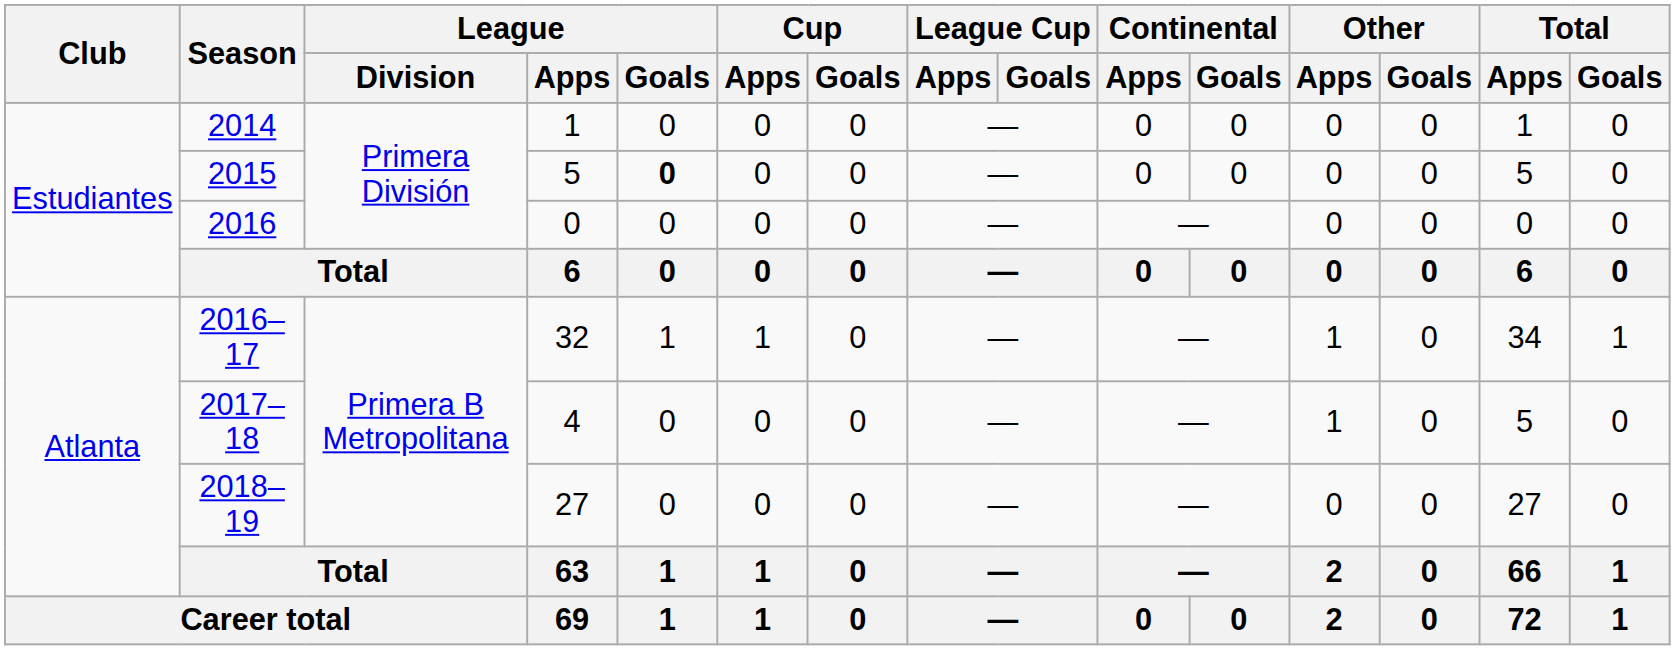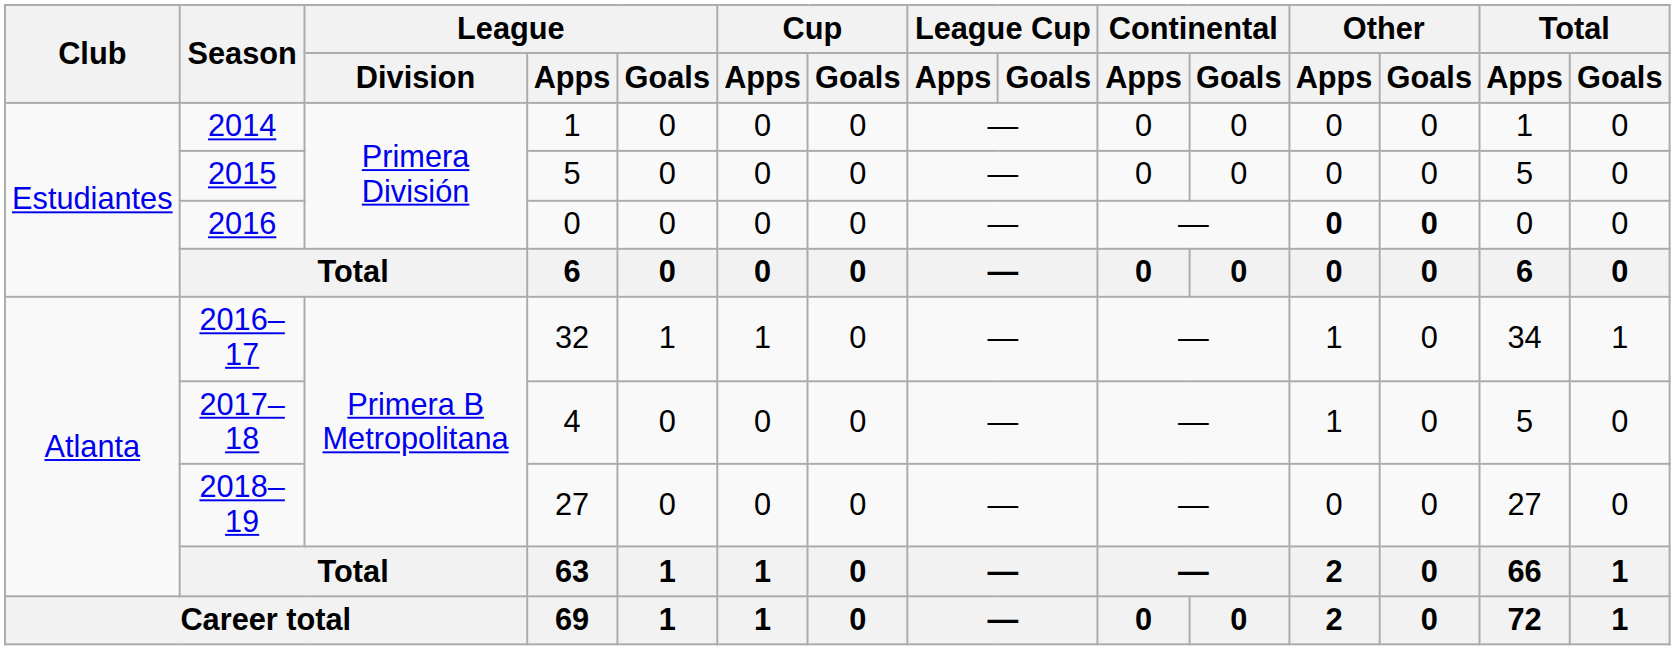2015 | League / Goals: bold -> normal
2016 | Other / Apps: normal -> bold
2016 | Other / Goals: normal -> bold
